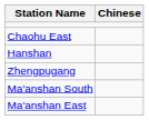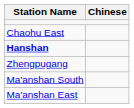Hanshan | Station Name: normal -> bold
